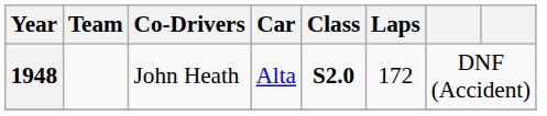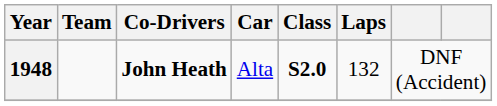1948 | Co-Drivers: normal -> bold
1948 | Laps: 172 -> 132
